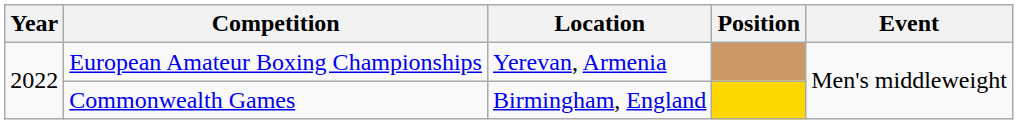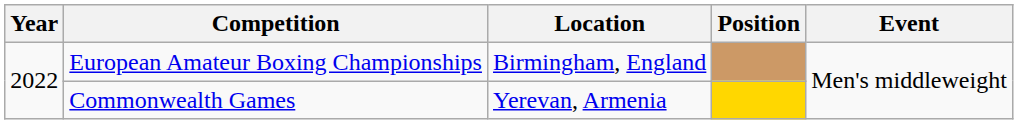European Amateur Boxing Championships | Location: Yerevan, Armenia -> Birmingham, England
Commonwealth Games | Location: Birmingham, England -> Yerevan, Armenia
